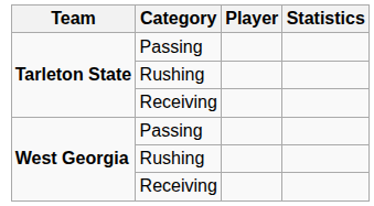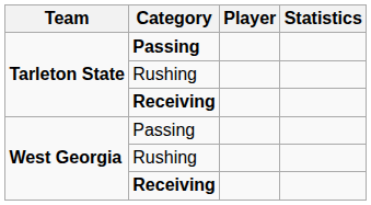Tarleton State / Passing | Category: normal -> bold
Tarleton State / Receiving | Category: normal -> bold
West Georgia / Receiving | Category: normal -> bold
